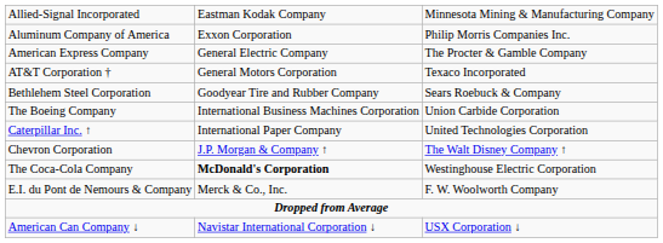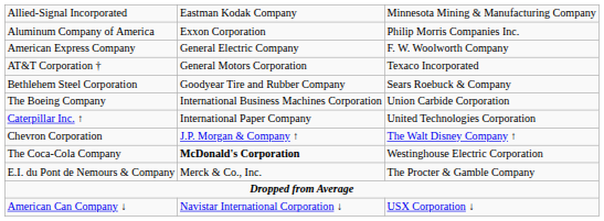American Express Company | column 3: The Procter & Gamble Company -> F. W. Woolworth Company
E.I. du Pont de Nemours & Company | column 3: F. W. Woolworth Company -> The Procter & Gamble Company
